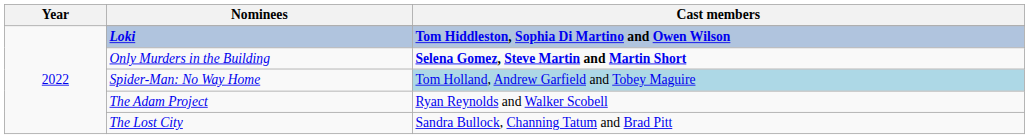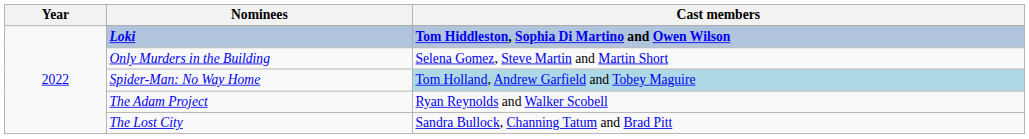Only Murders in the Building | Cast members: bold -> normal
